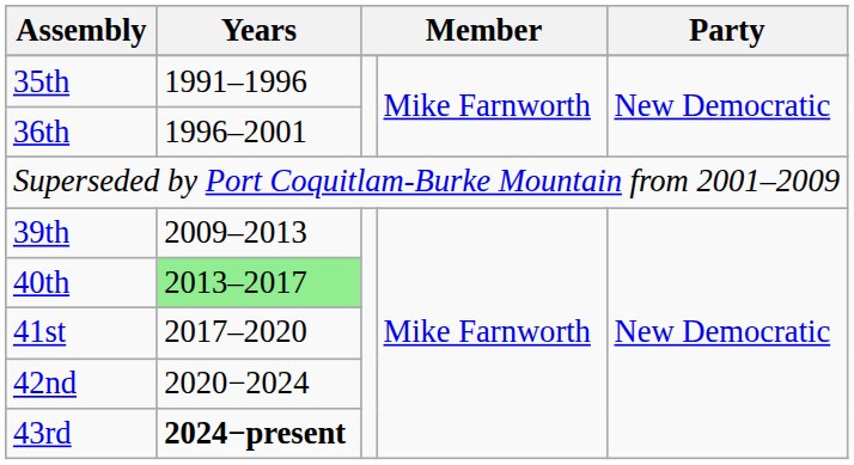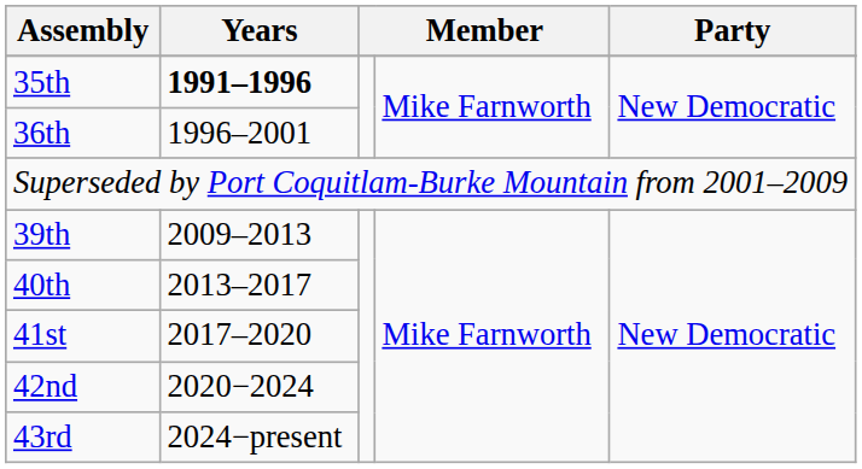35th | Years: normal -> bold
40th | Years: lightgreen background -> no background
43rd | Years: bold -> normal
